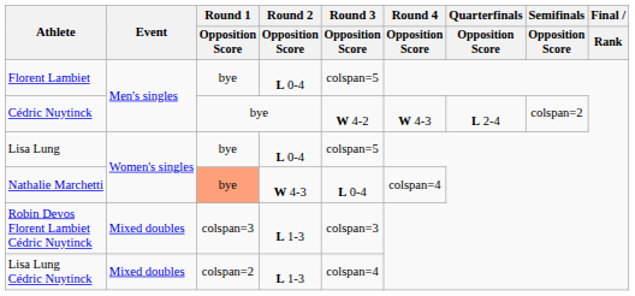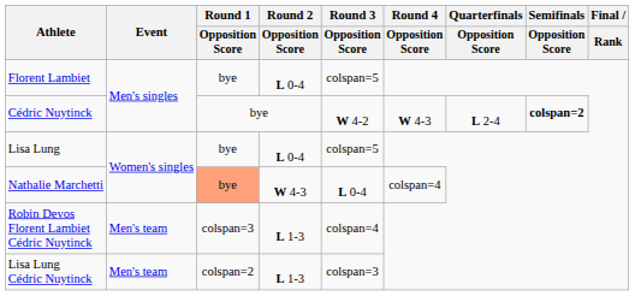Cédric Nuytinck | Semifinals / Opposition Score: normal -> bold
Robin Devos Florent Lambiet Cédric Nuytinck | Event: Mixed doubles -> Men's team
Robin Devos Florent Lambiet Cédric Nuytinck | Round 3 / Opposition Score: colspan=3 -> colspan=4
Lisa Lung Cédric Nuytinck | Event: Mixed doubles -> Men's team
Lisa Lung Cédric Nuytinck | Round 3 / Opposition Score: colspan=4 -> colspan=3
